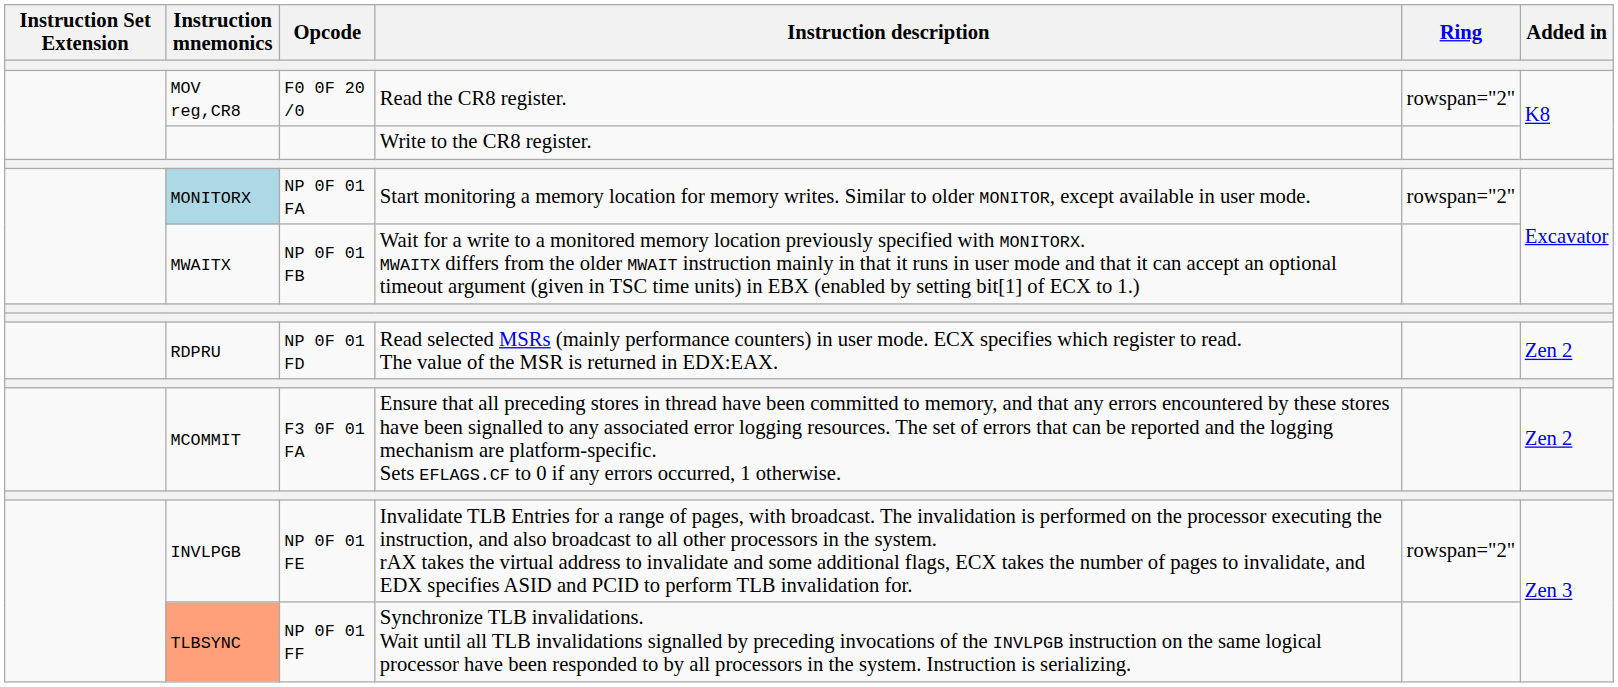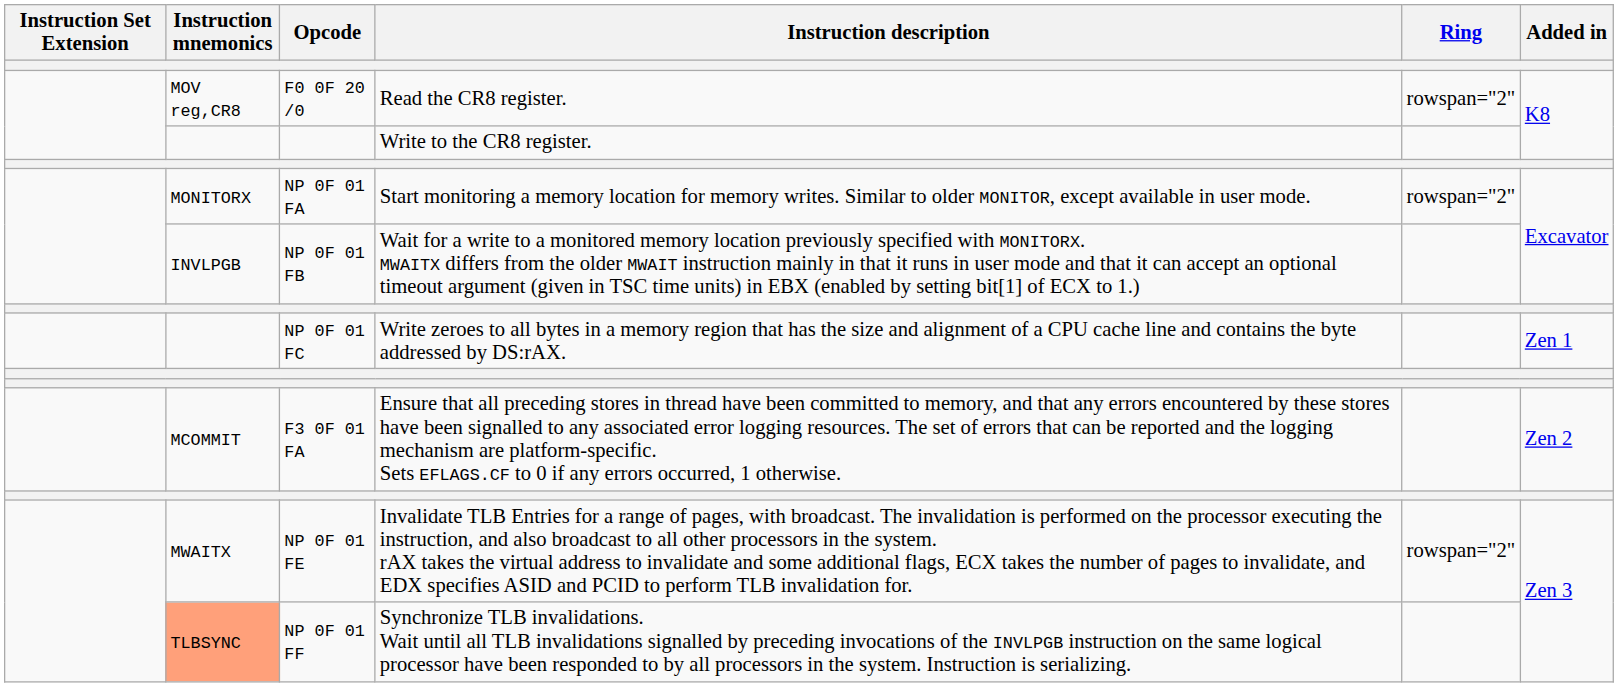NP 0F 01 FA | Instruction mnemonics: lightblue background -> no background
NP 0F 01 FB | Instruction mnemonics: MWAITX -> INVLPGB
+ row: NP 0F 01 FC | Write zeroes to all bytes in a memory region that has the size and alignment of a CPU cache line and contains the byte addressed by DS:rAX. | Zen 1
- row: RDPRU | NP 0F 01 FD | Read selected MSRs (mainly performance counters) in user mode. ECX specifies which register to read. The value of the MSR is returned in EDX:EAX. | Zen 2
NP 0F 01 FE | Instruction mnemonics: INVLPGB -> MWAITX
